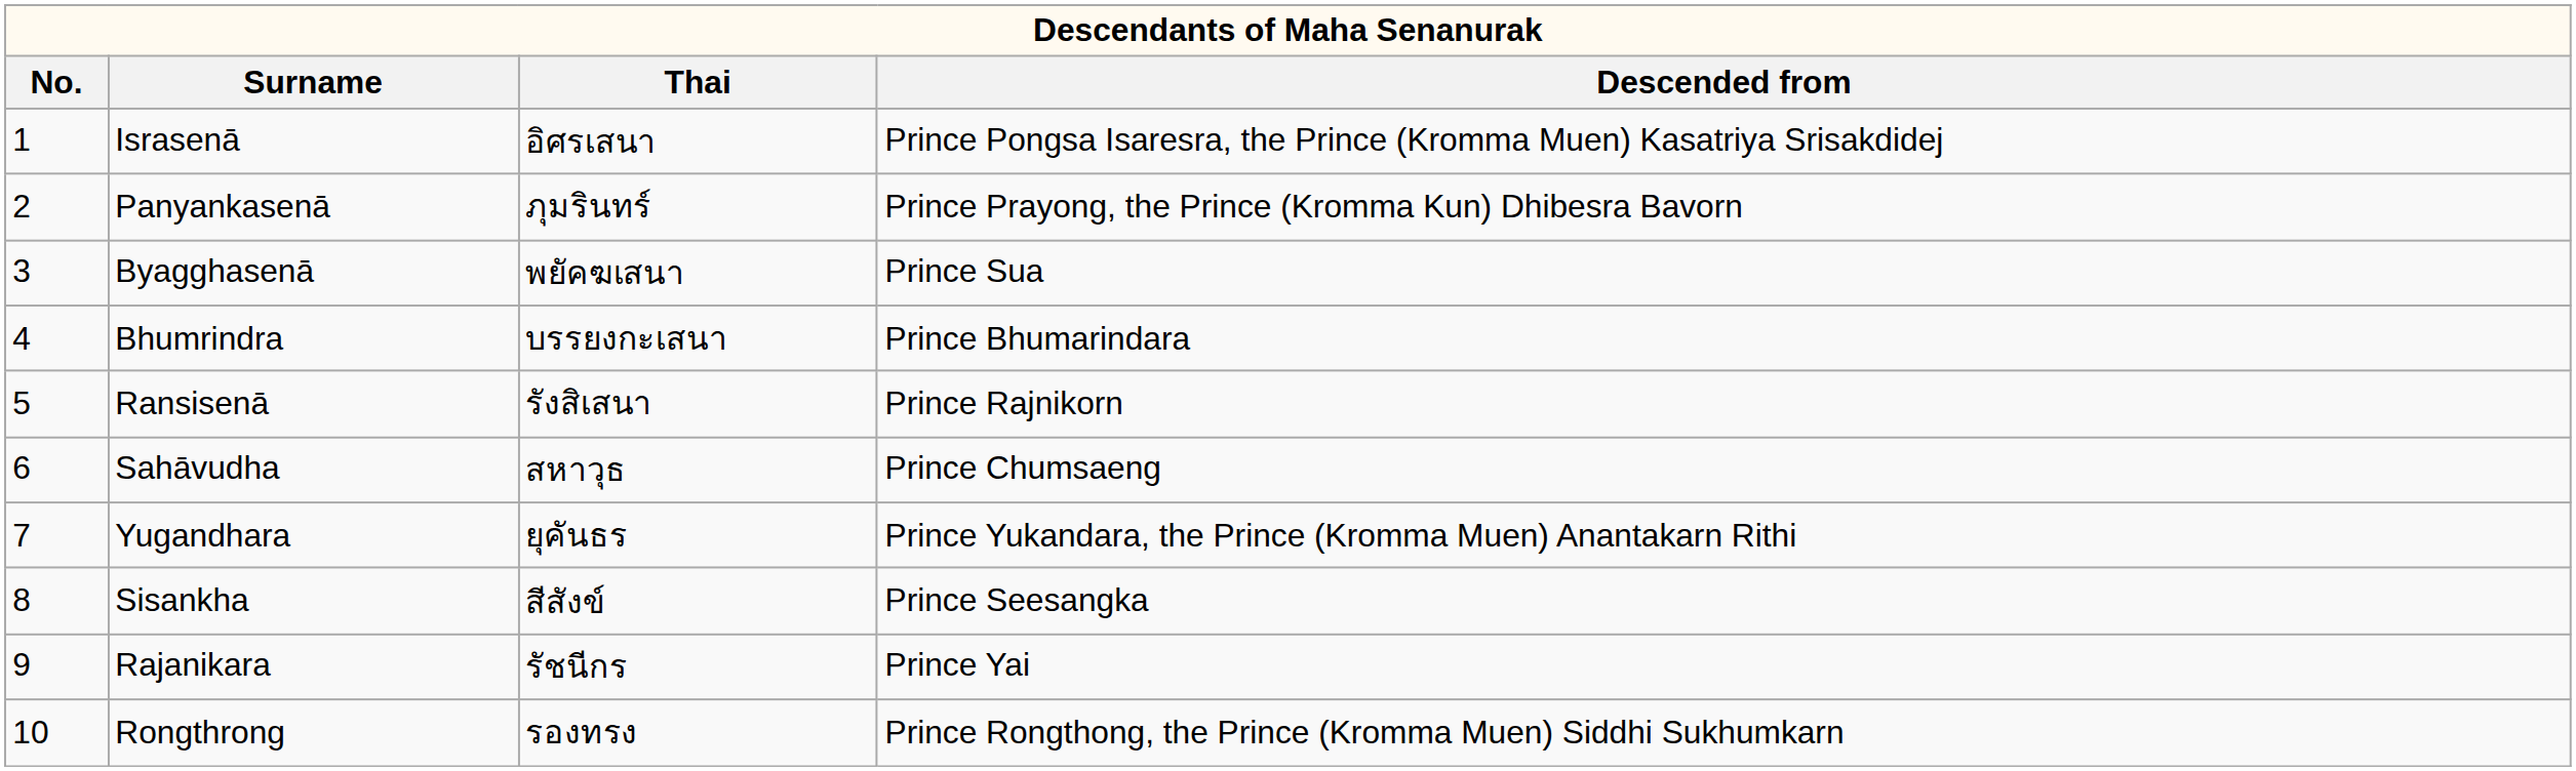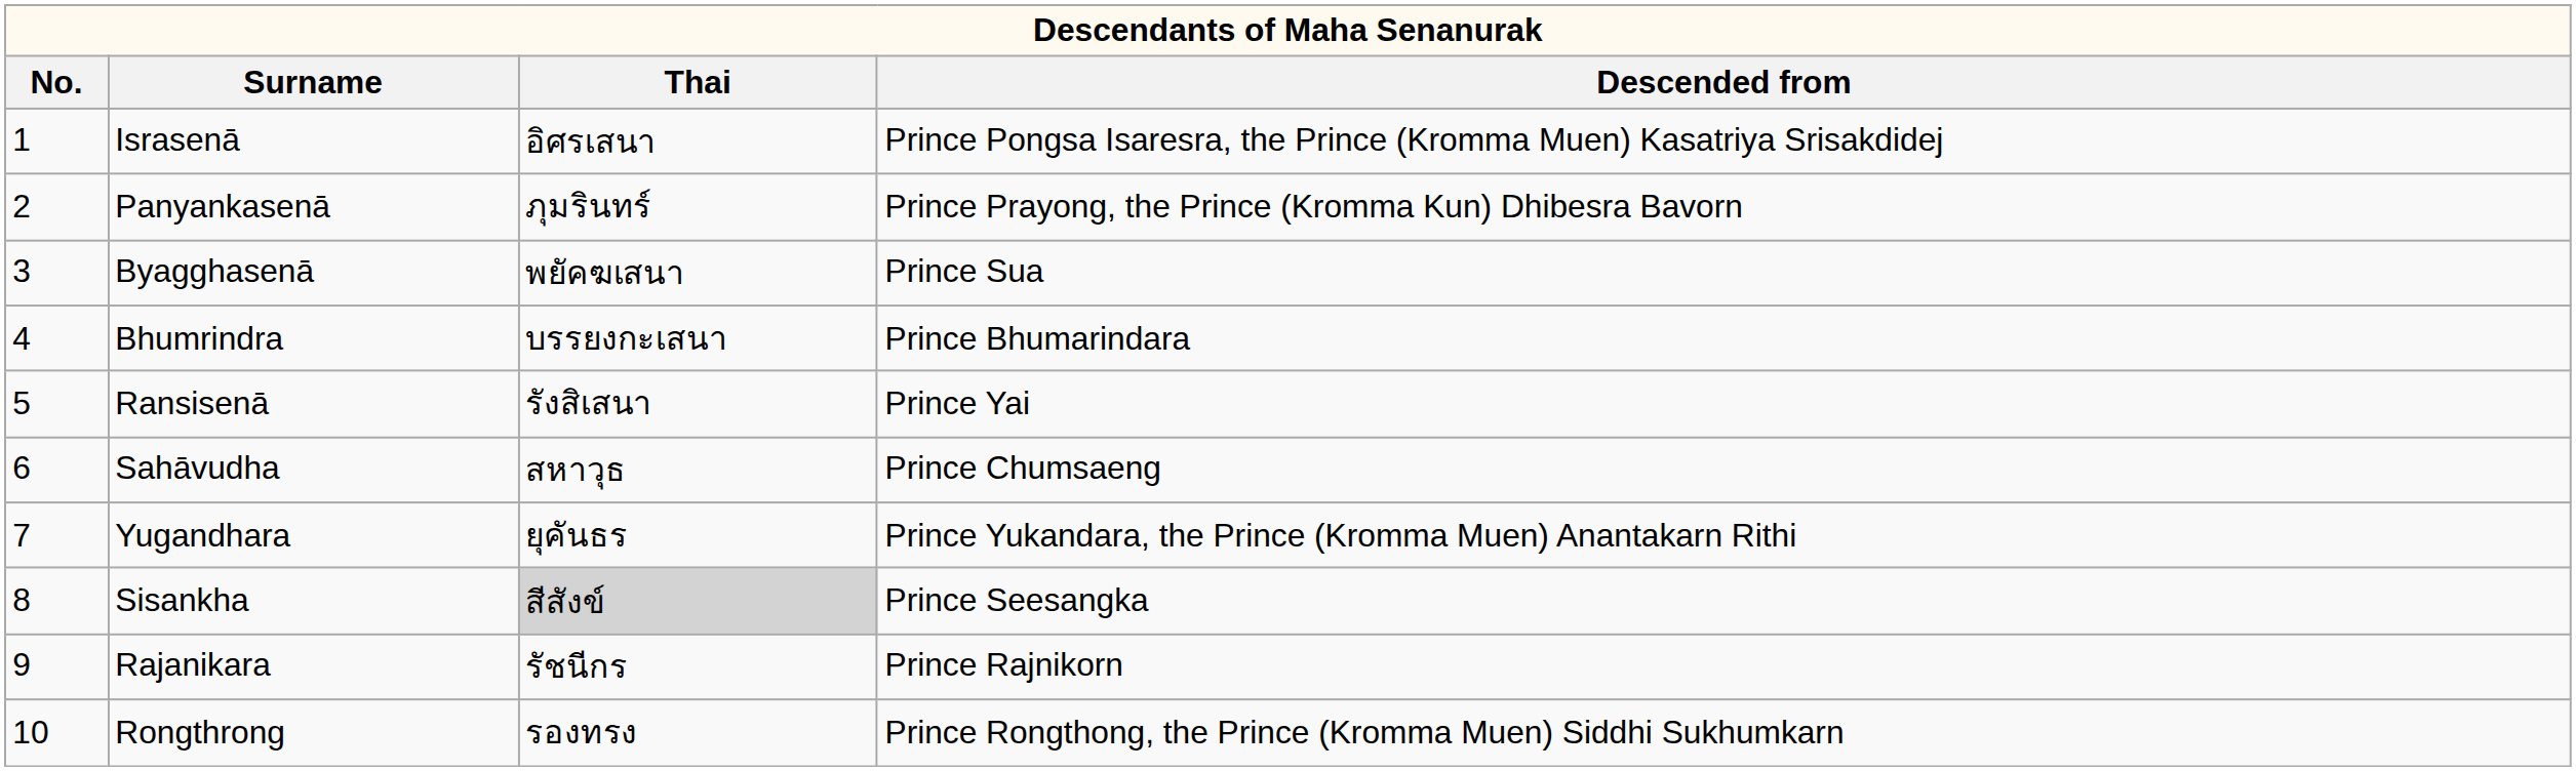Ransisenā | Descended from: Prince Rajnikorn -> Prince Yai
Sisankha | Thai: no background -> lightgrey background
Rajanikara | Descended from: Prince Yai -> Prince Rajnikorn
